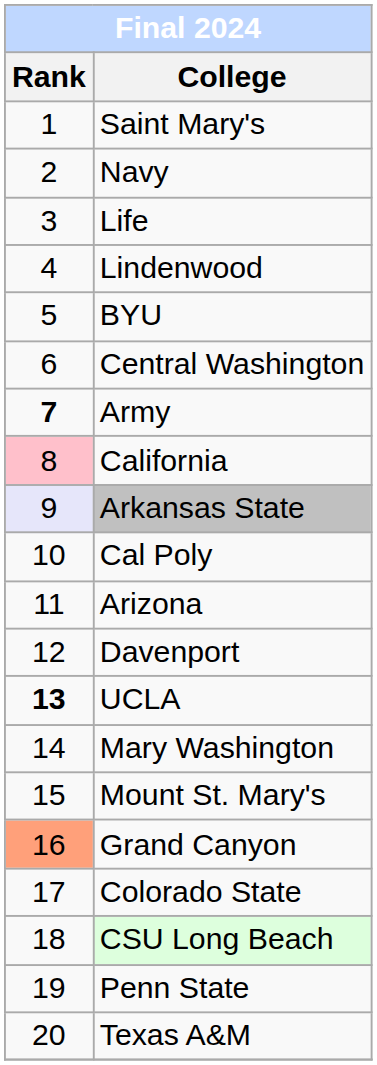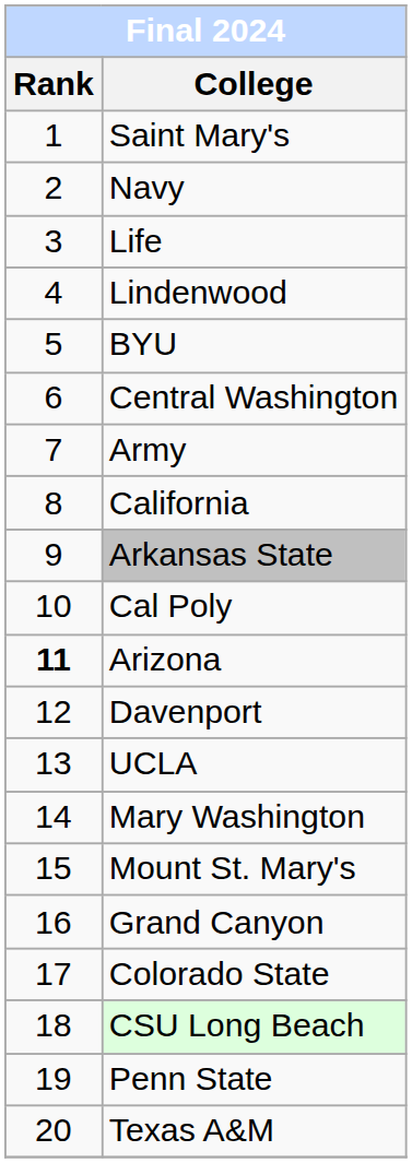Army | Rank: bold -> normal
California | Rank: pink background -> no background
Arkansas State | Rank: lavender background -> no background
Arizona | Rank: normal -> bold
UCLA | Rank: bold -> normal
Grand Canyon | Rank: lightsalmon background -> no background
